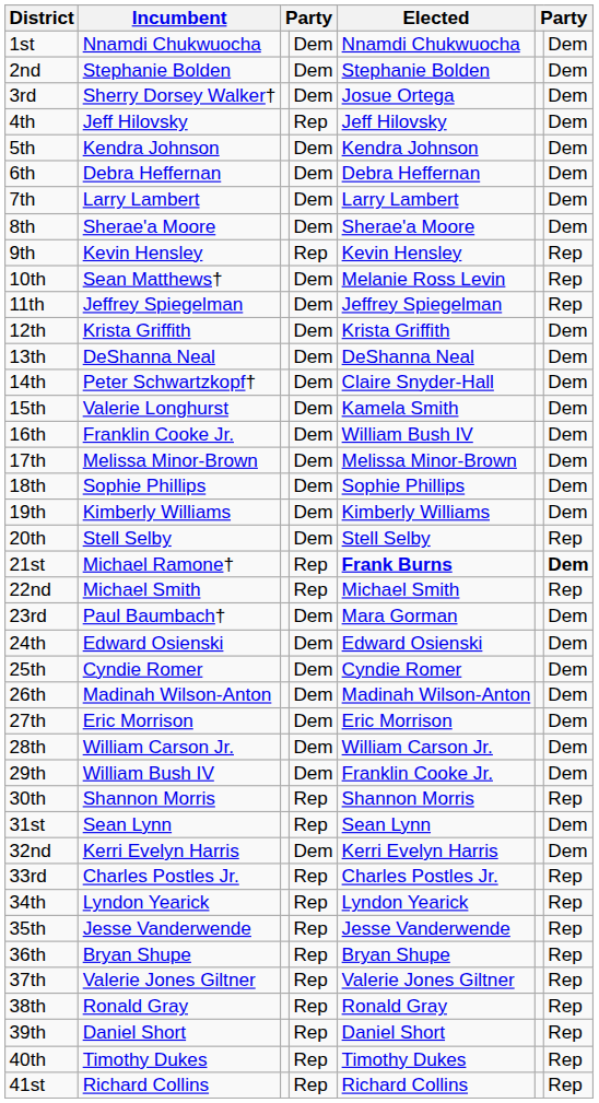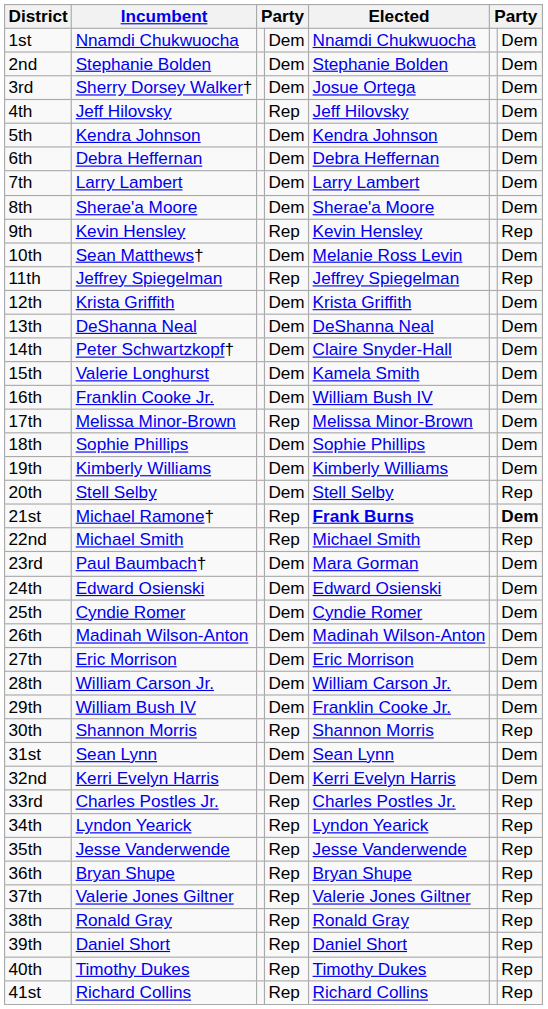10th | column 7: Rep -> Dem
11th | column 4: Dem -> Rep
17th | column 4: Dem -> Rep
31st | column 4: Rep -> Dem
